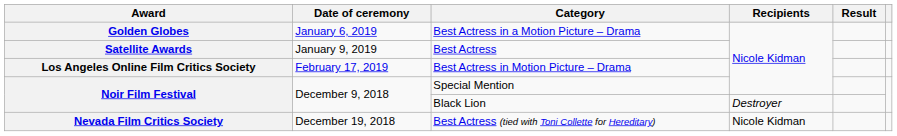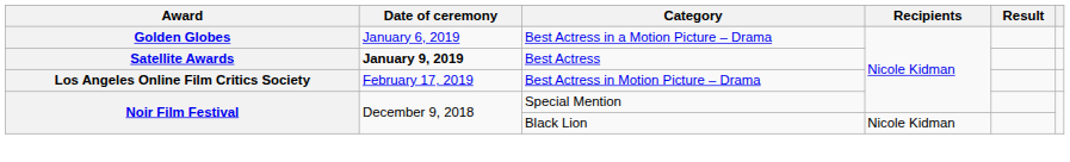Best Actress | Date of ceremony: normal -> bold
Black Lion | Recipients: Destroyer -> Nicole Kidman
- row: Nevada Film Critics Society | December 19, 2018 | Best Actress (tied with Toni Collette for Hereditary) | Nicole Kidman
